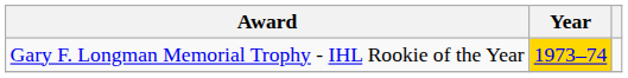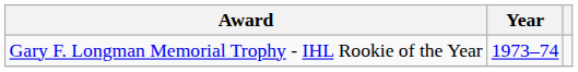Gary F. Longman Memorial Trophy - IHL Rookie of the Year | Year: gold background -> no background
